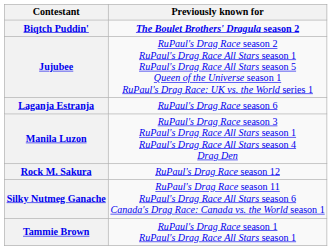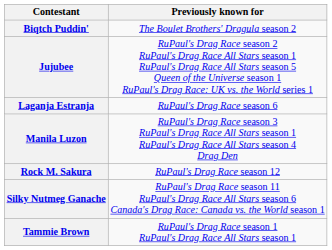Biqtch Puddin' | Previously known for: bold -> normal
